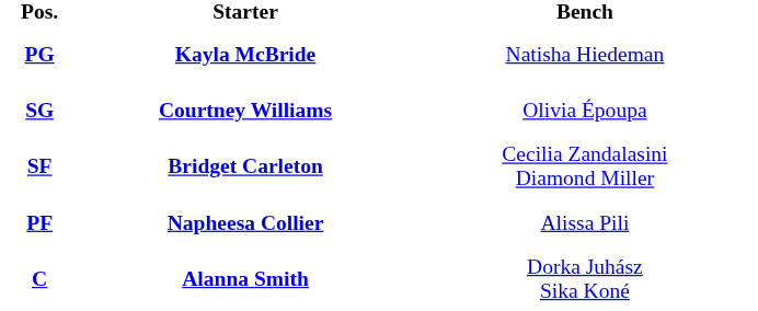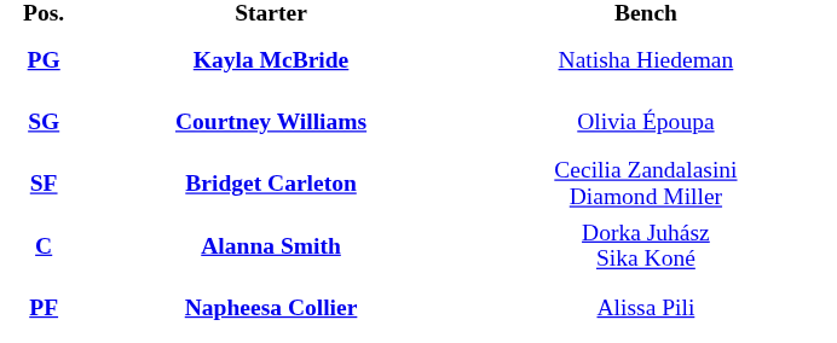rows swapped: PF <-> C
